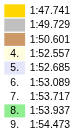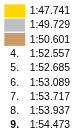1:52.557 | column 1: lightyellow background -> no background
1:52.685 | column 1: lavender background -> no background
1:53.937 | column 1: lightgreen background -> no background
1:54.473 | column 1: normal -> bold
